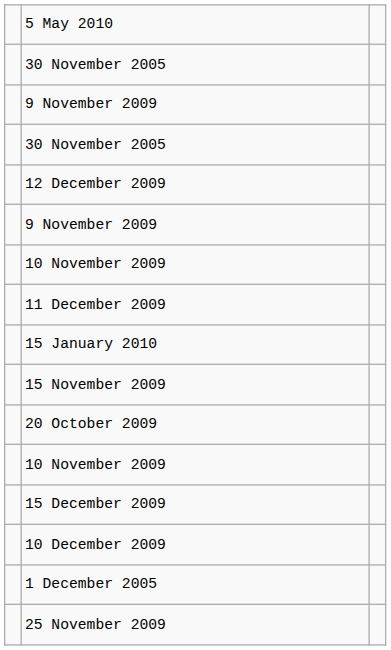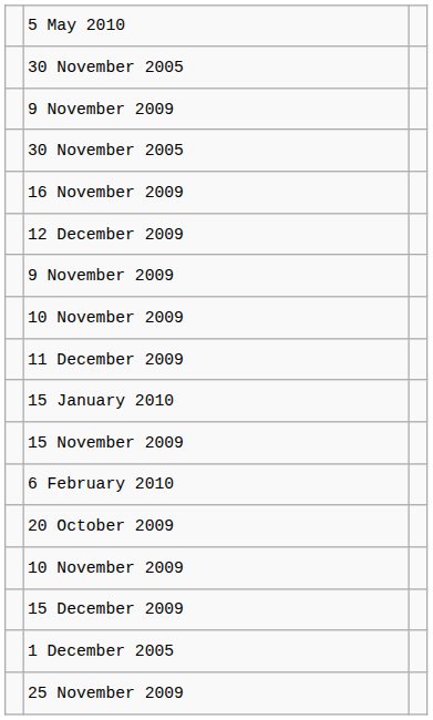+ row: 16 November 2009
+ row: 6 February 2010
- row: 10 December 2009
